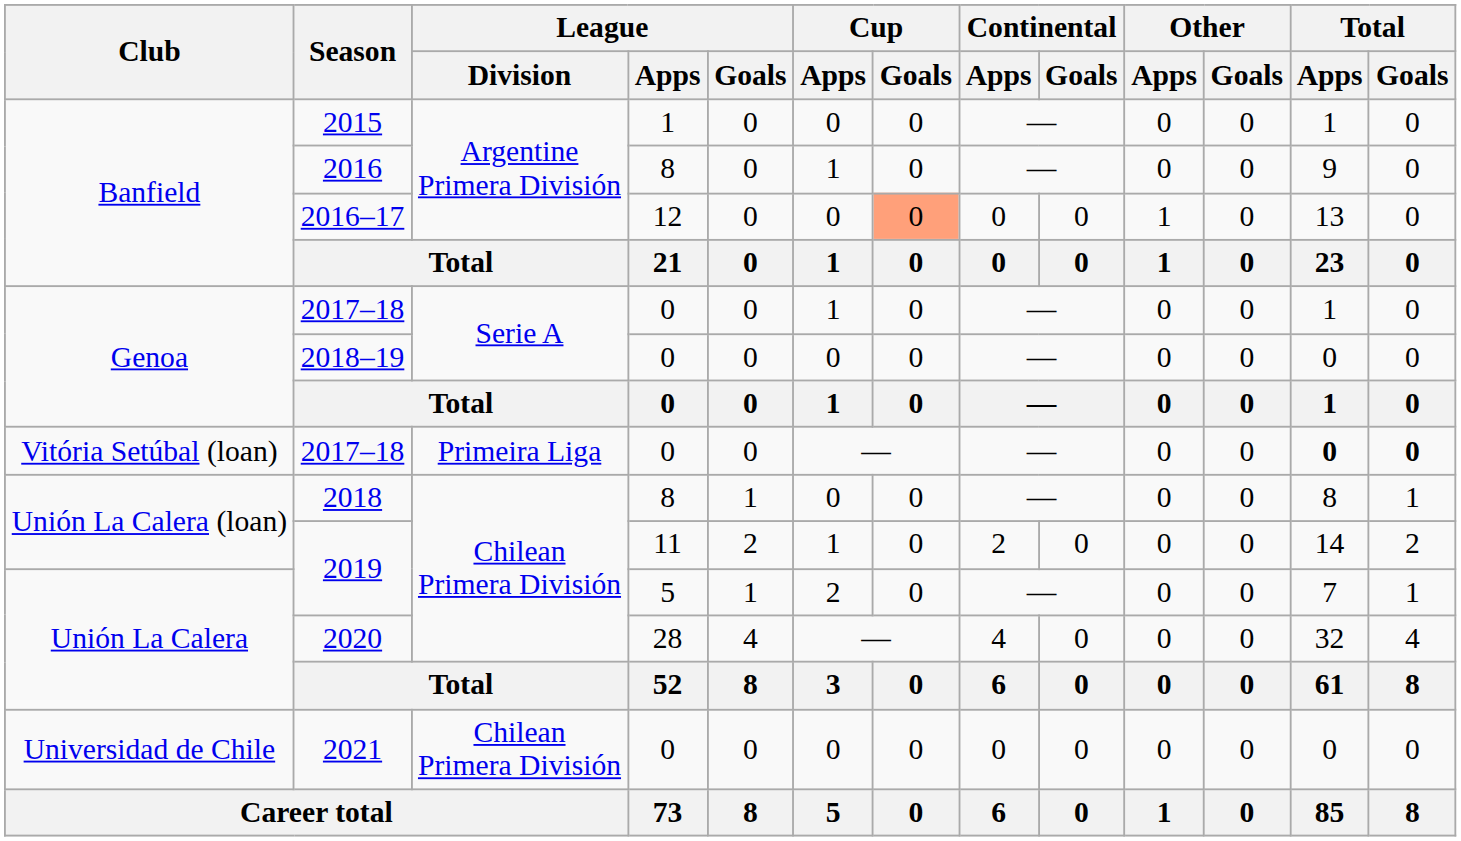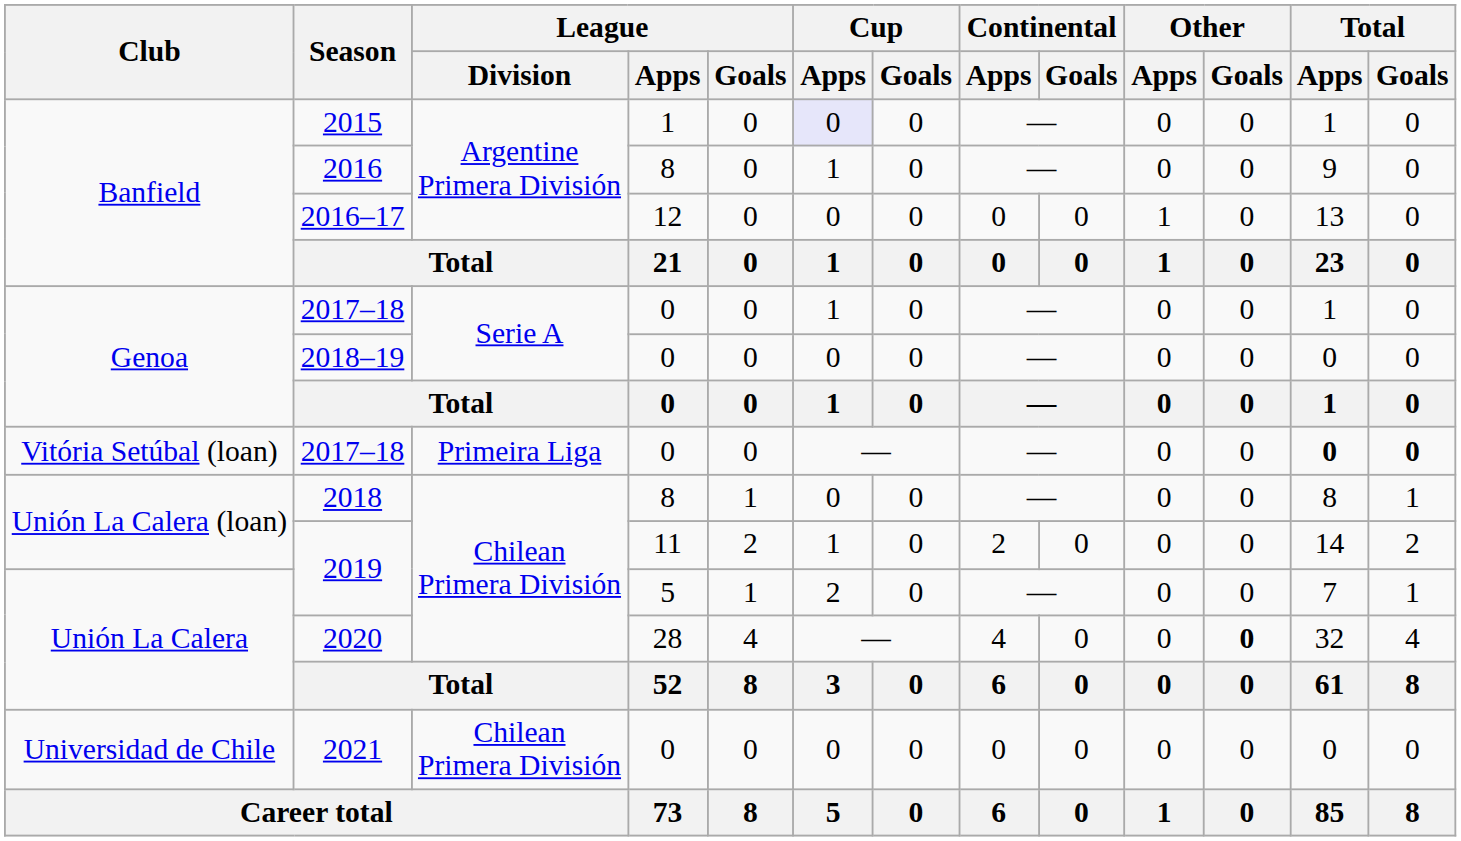2015 | Cup / Apps: no background -> lavender background
2016–17 | Cup / Goals: lightsalmon background -> no background
2020 | Other / Goals: normal -> bold
